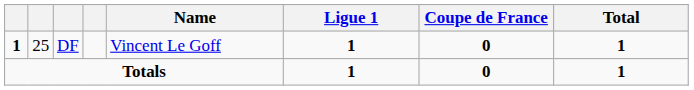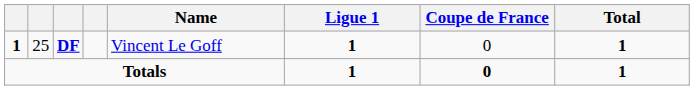row 2 | column 3: normal -> bold
row 2 | Coupe de France: bold -> normal
